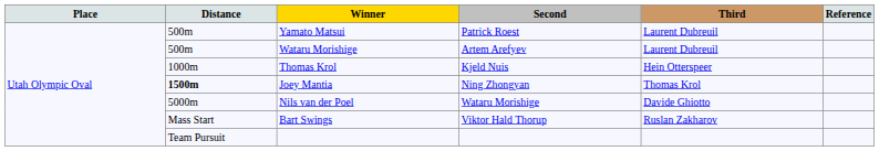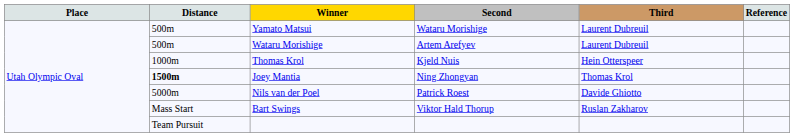Yamato Matsui | Second: Patrick Roest -> Wataru Morishige
Nils van der Poel | Second: Wataru Morishige -> Patrick Roest
